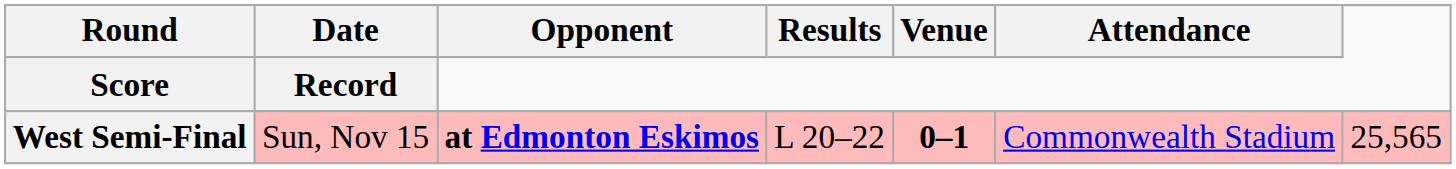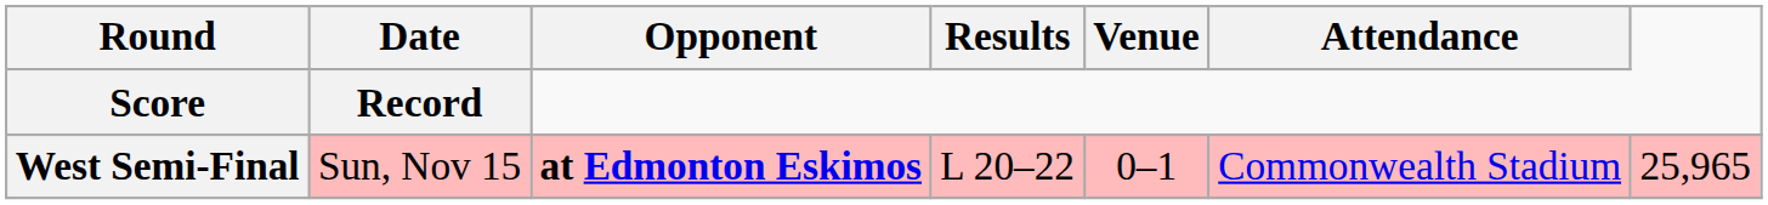West Semi-Final | Venue: bold -> normal
West Semi-Final | column 7: 25,565 -> 25,965
